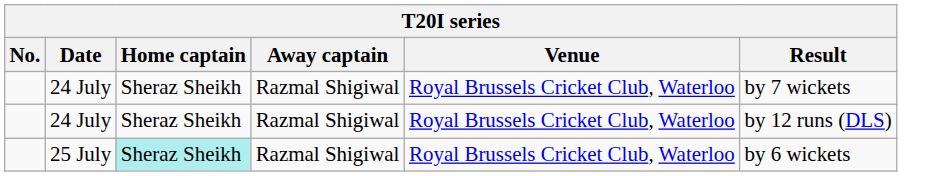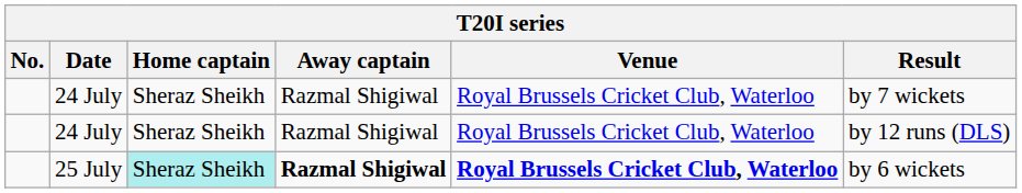25 July | Away captain: normal -> bold
25 July | Venue: normal -> bold
